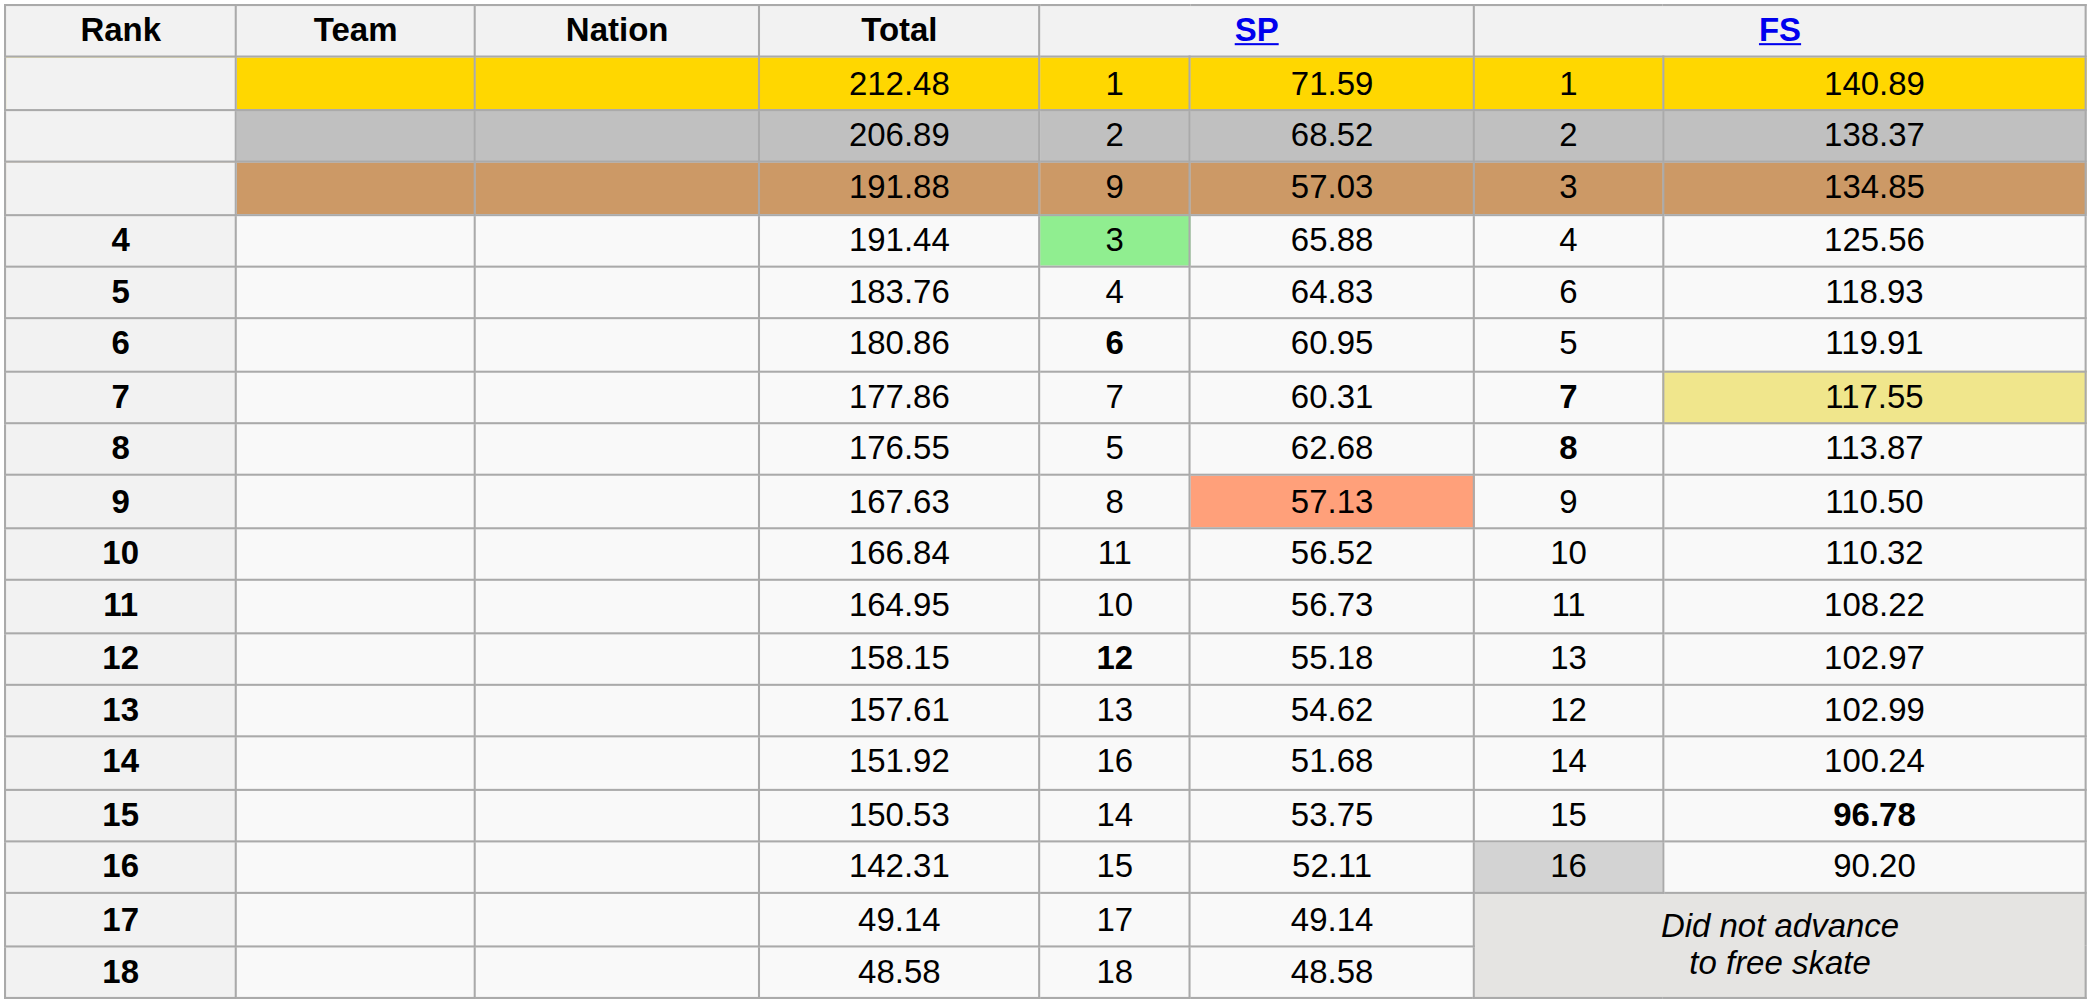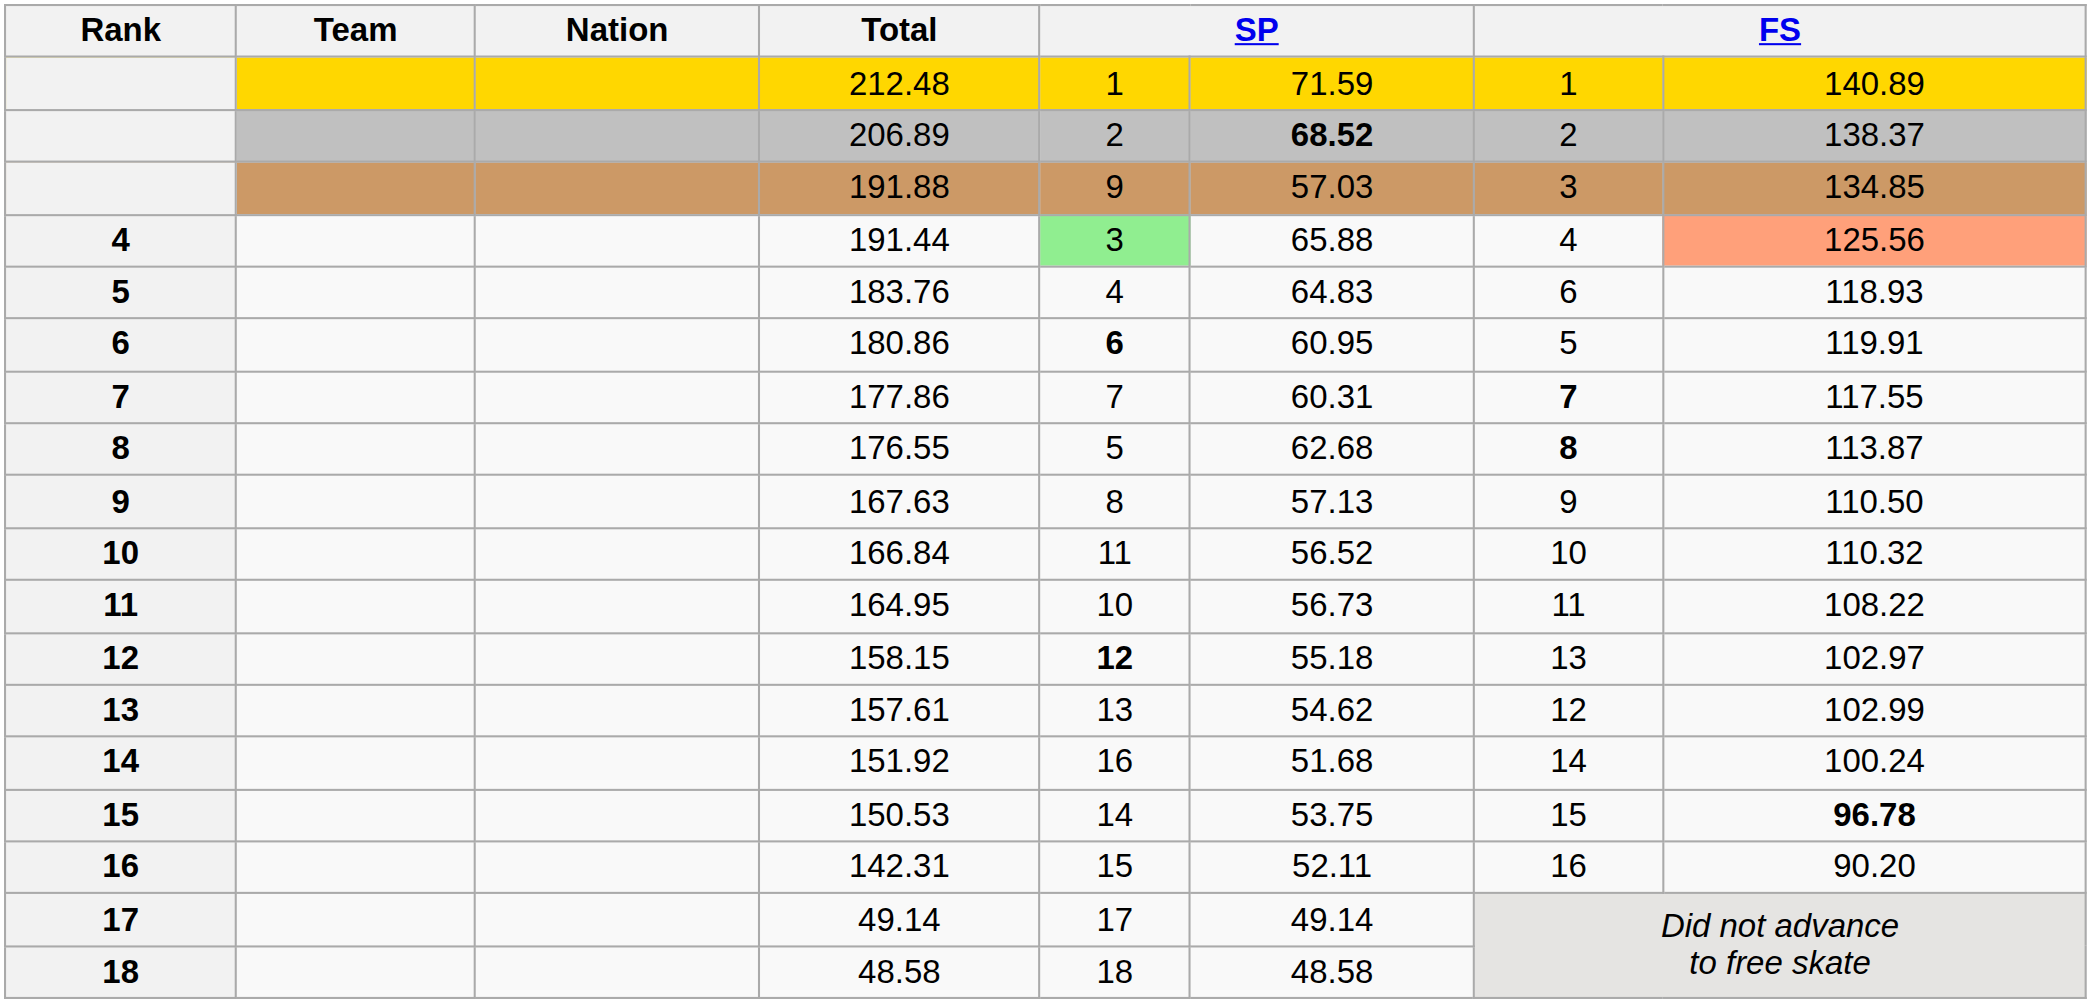206.89 | column 6: normal -> bold
191.44 | column 8: no background -> lightsalmon background
177.86 | column 8: khaki background -> no background
167.63 | column 6: lightsalmon background -> no background
142.31 | column 7: lightgrey background -> no background
